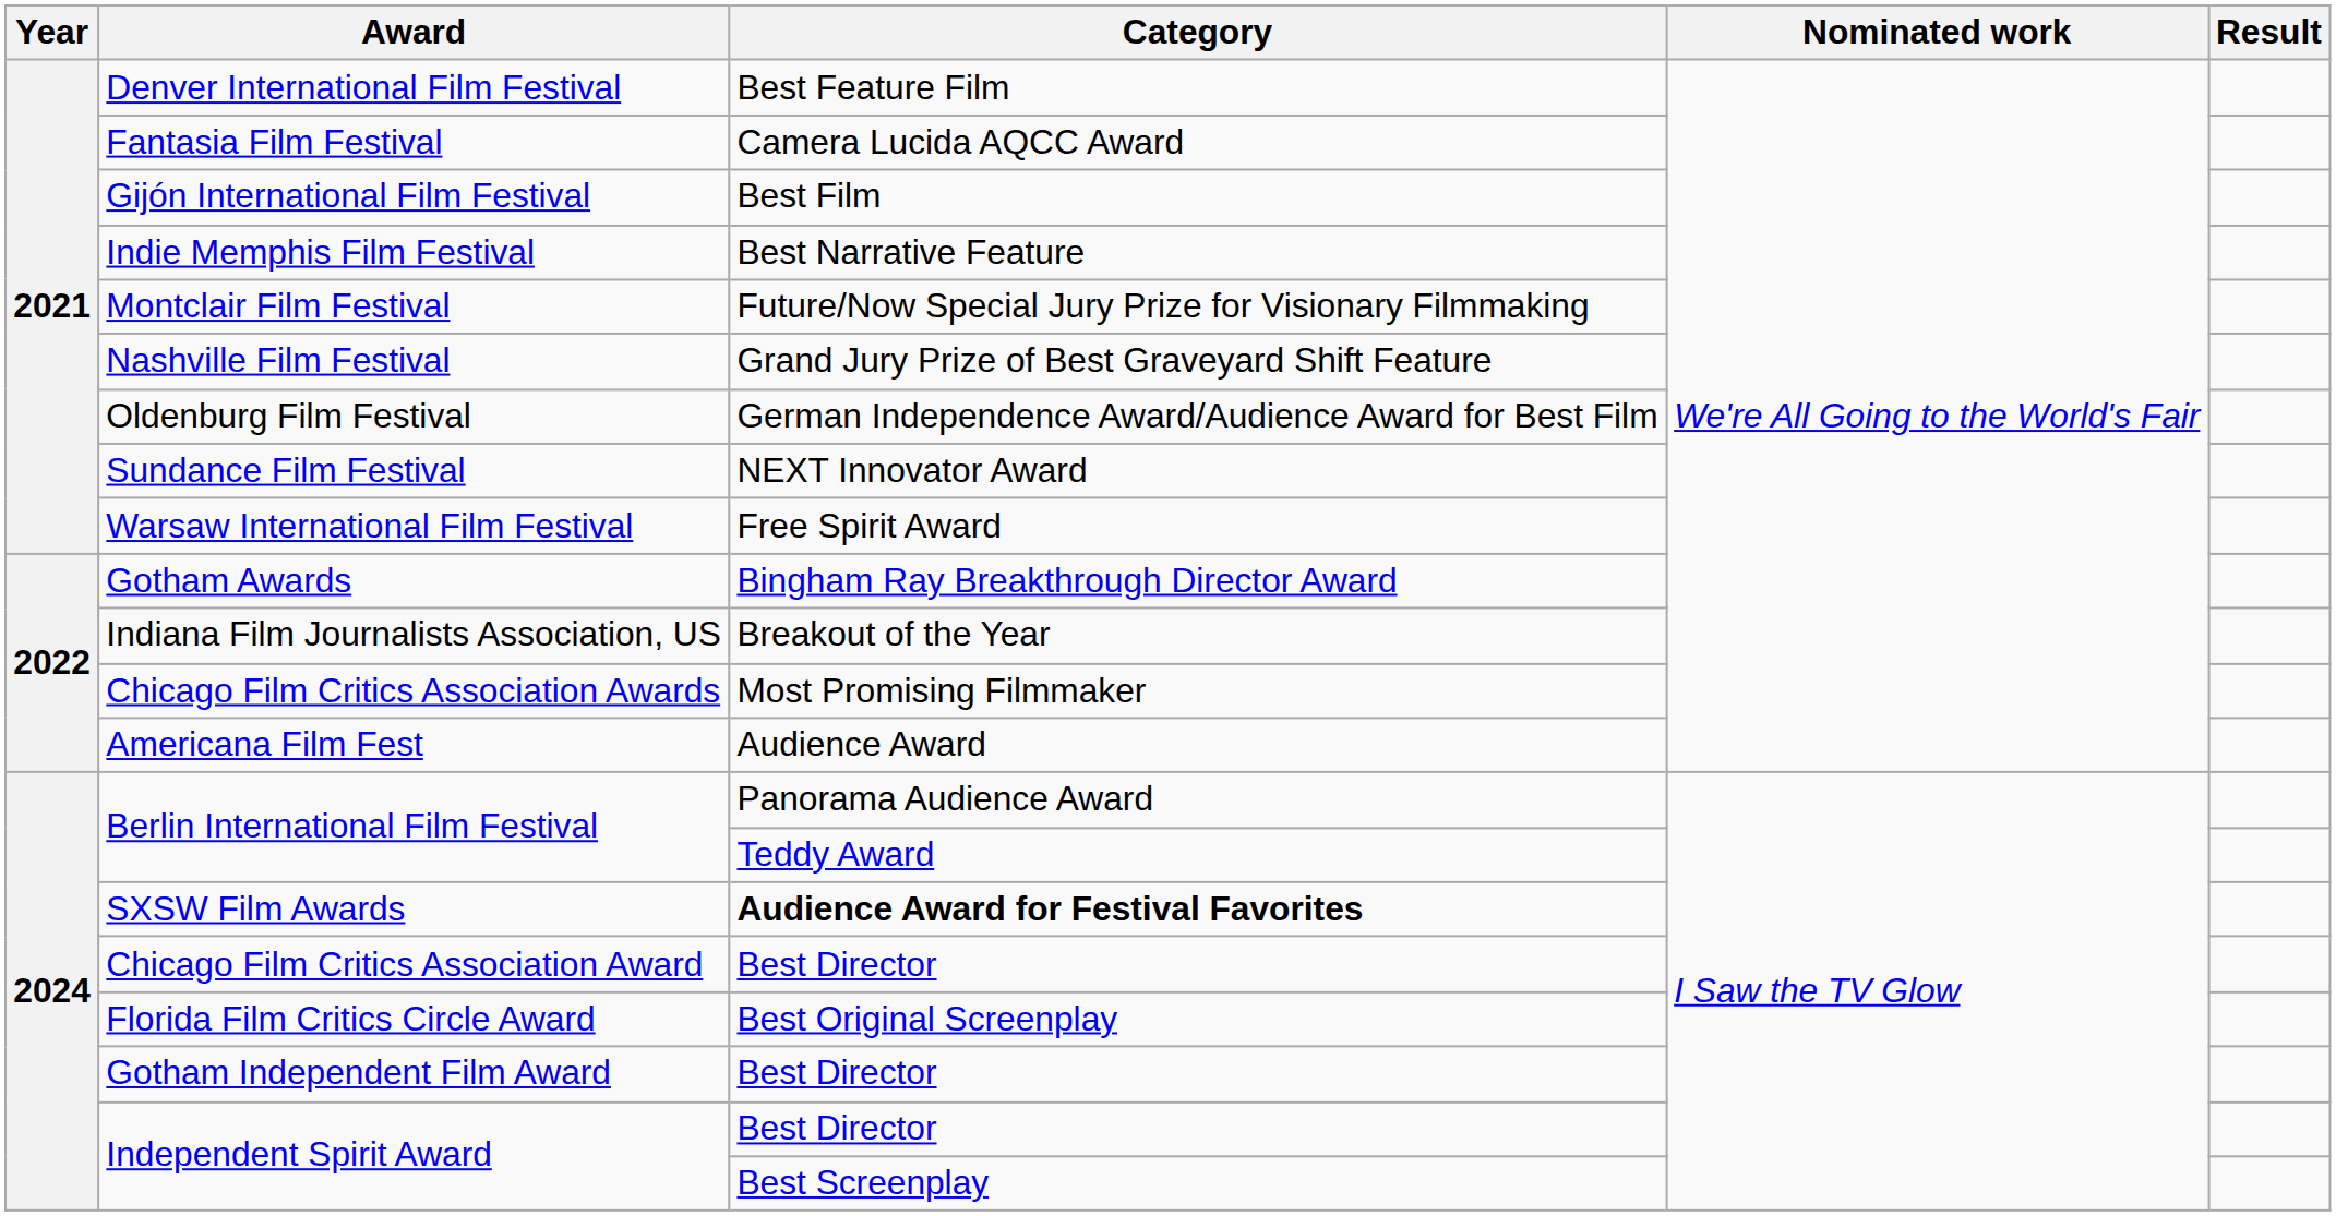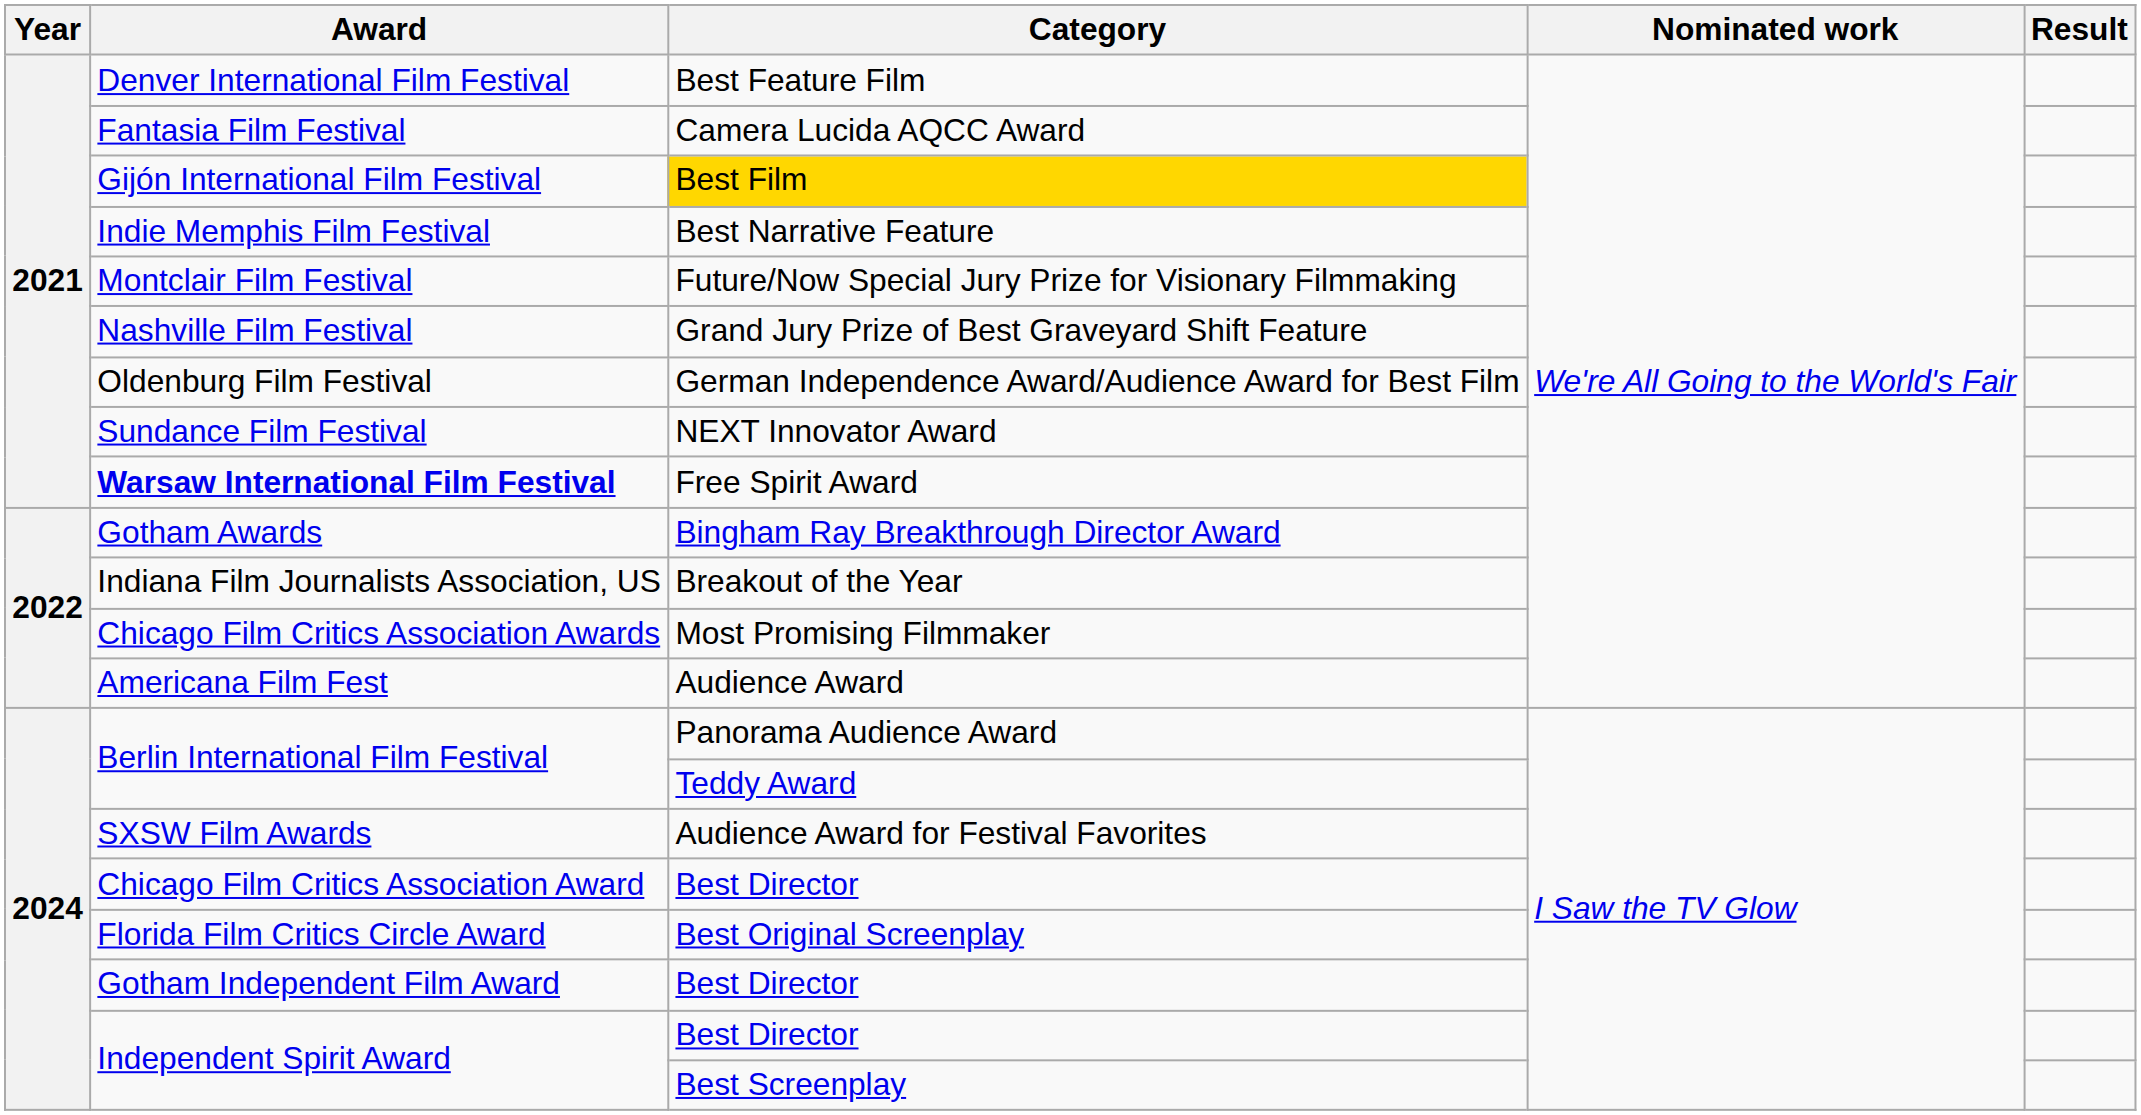Gijón International Film Festival | Category: no background -> gold background
Warsaw International Film Festival | Award: normal -> bold
SXSW Film Awards | Category: bold -> normal
